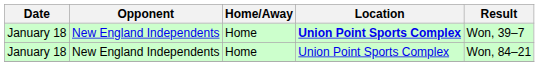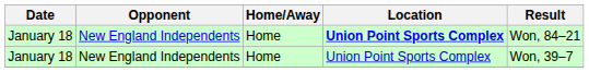row 2 | Result: Won, 39–7 -> Won, 84–21
row 3 | Result: Won, 84–21 -> Won, 39–7
